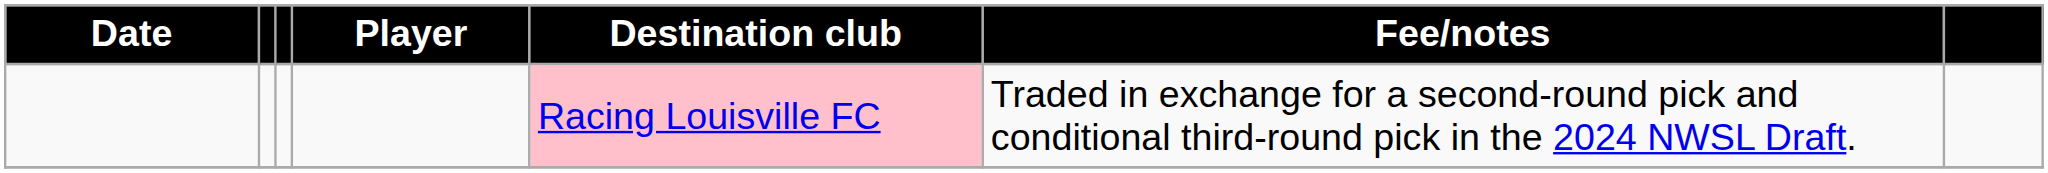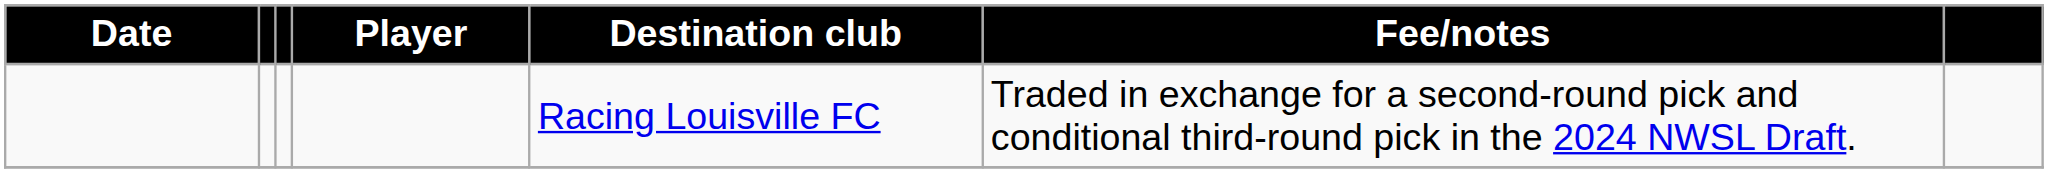row 2 | Destination club: pink background -> no background
